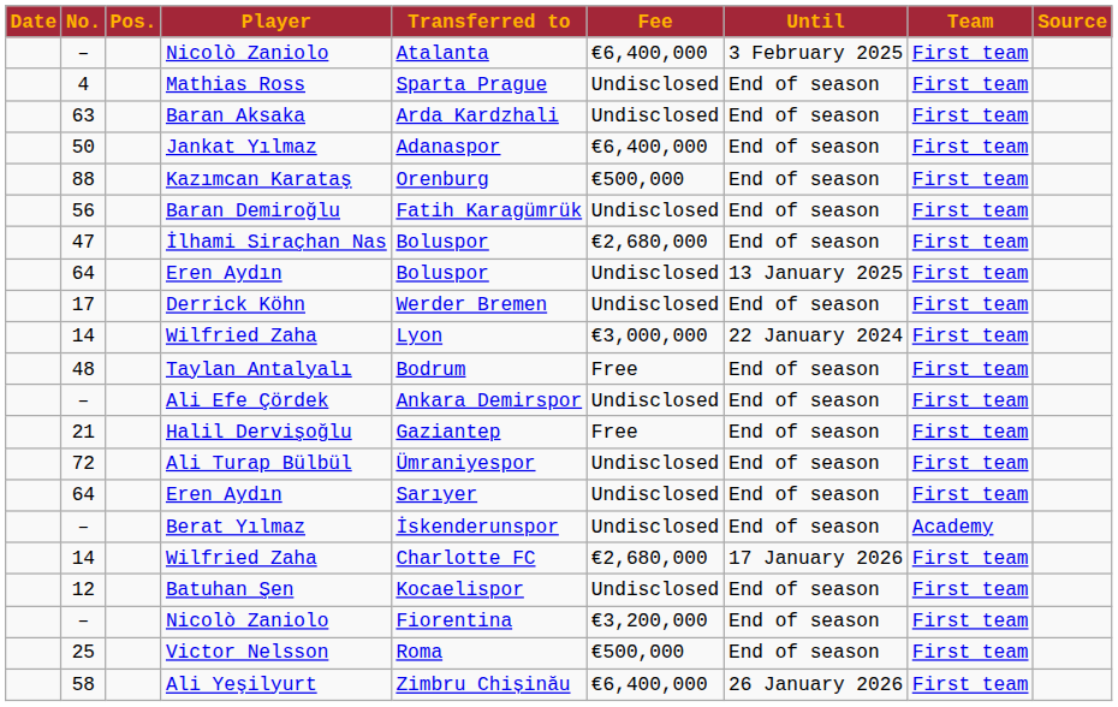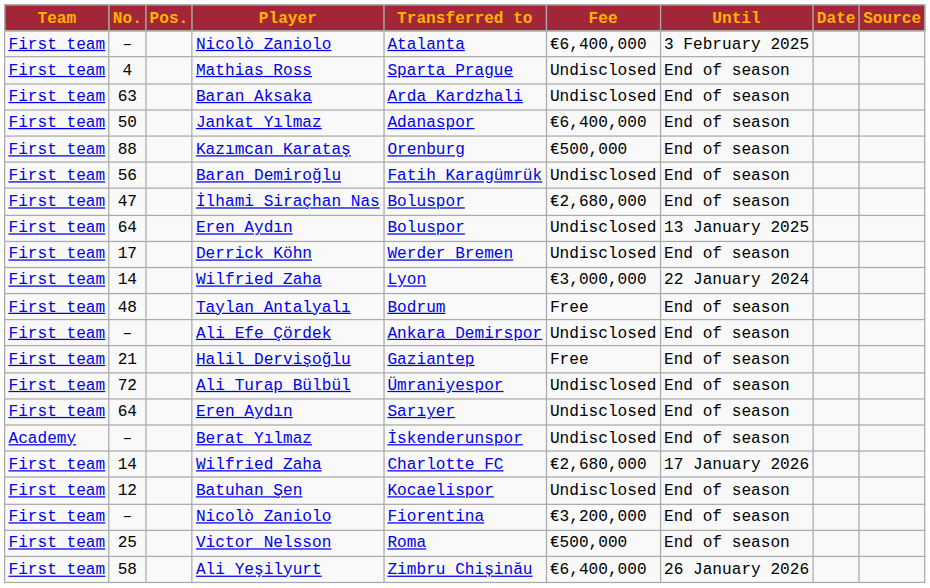columns swapped: Date <-> Team
